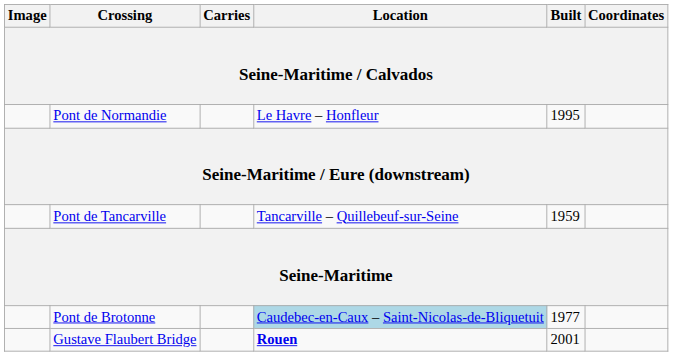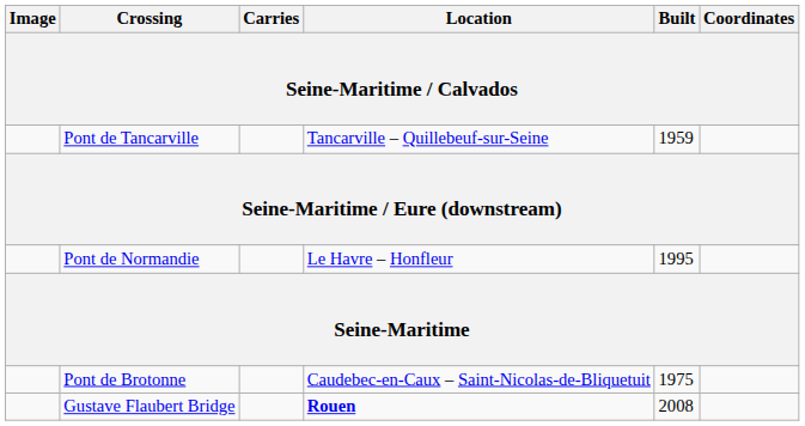rows swapped: Pont de Normandie <-> Pont de Tancarville
Pont de Brotonne | Location: lightblue background -> no background
Pont de Brotonne | Built: 1977 -> 1975
Gustave Flaubert Bridge | Built: 2001 -> 2008
